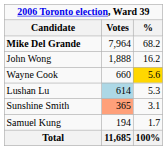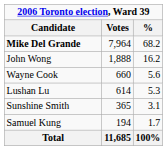Wayne Cook | %: gold background -> no background
Lushan Lu | Votes: lightblue background -> no background
Sunshine Smith | Votes: lightsalmon background -> no background
